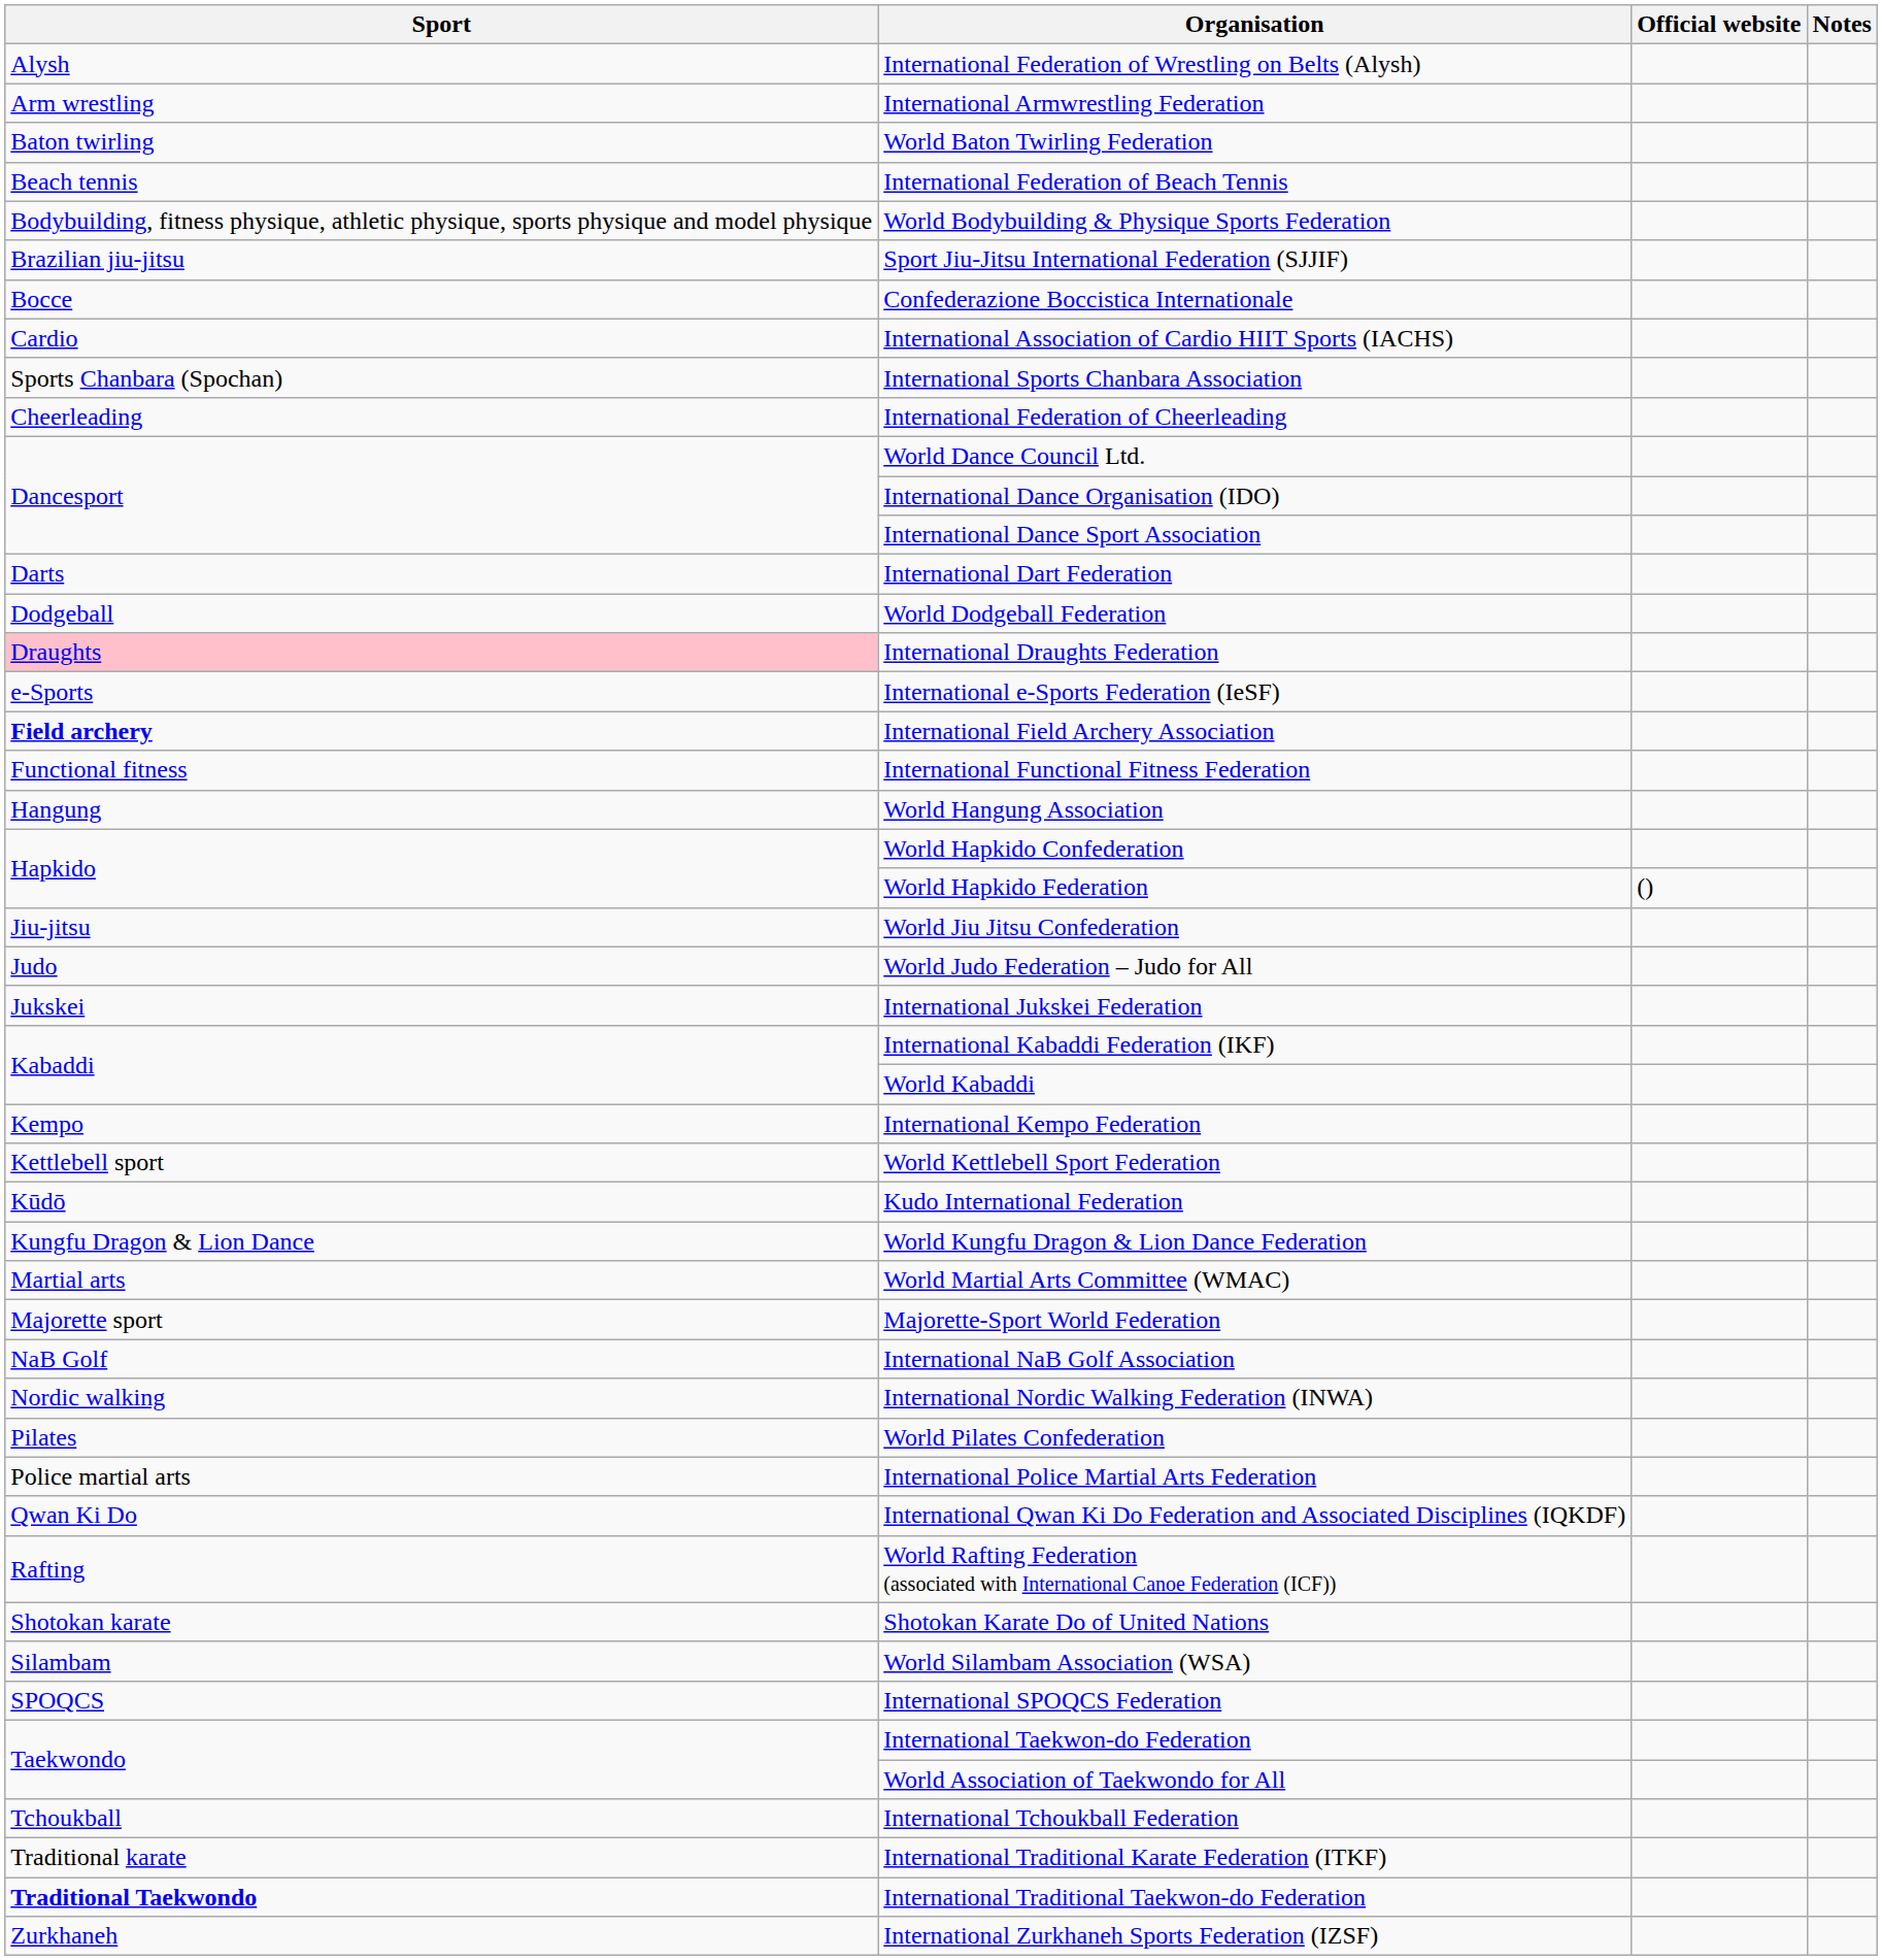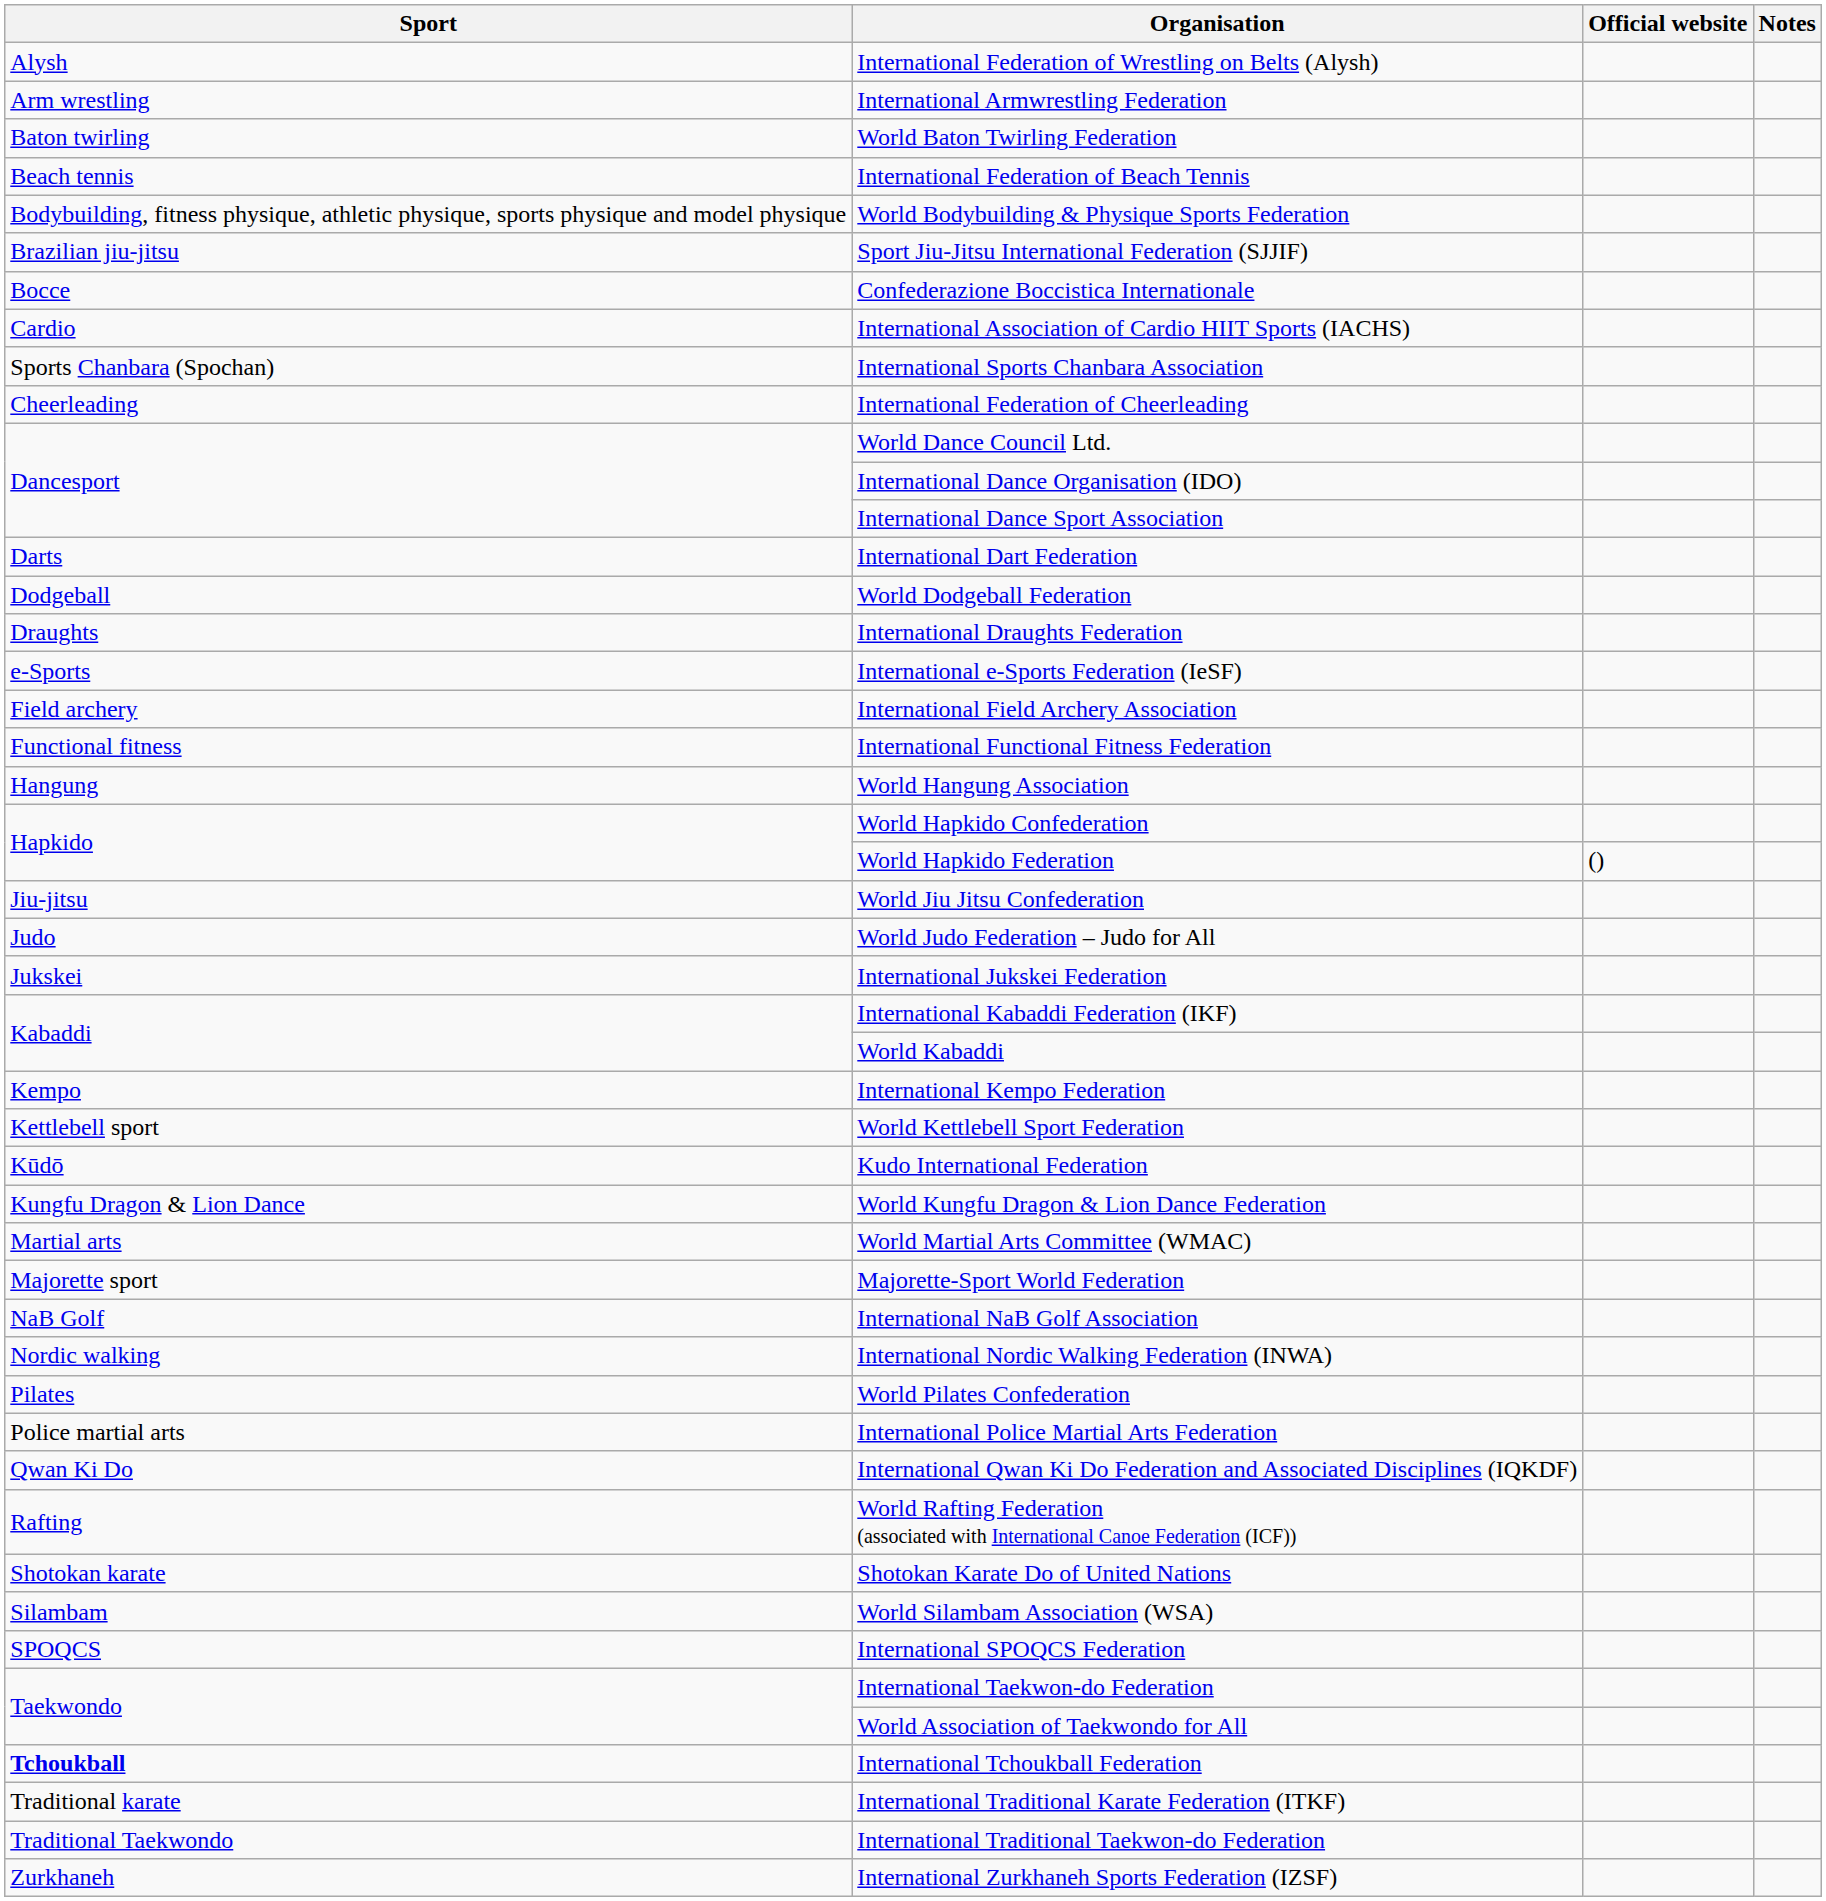International Draughts Federation | Sport: pink background -> no background
International Field Archery Association | Sport: bold -> normal
International Tchoukball Federation | Sport: normal -> bold
International Traditional Taekwon-do Federation | Sport: bold -> normal
